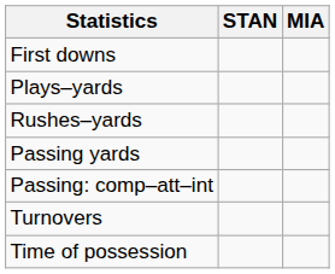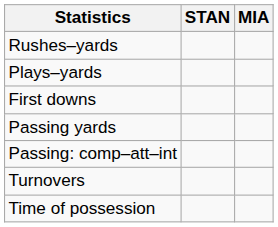rows swapped: First downs <-> Rushes–yards
